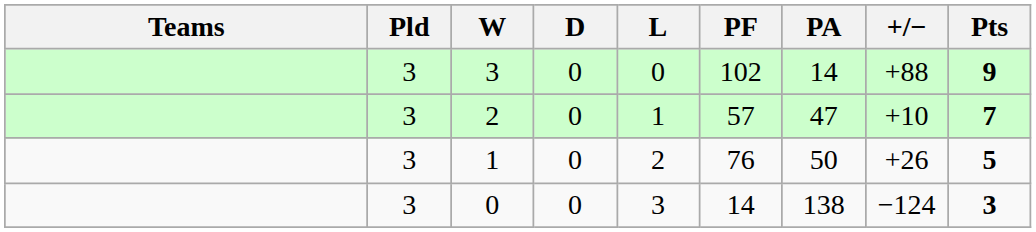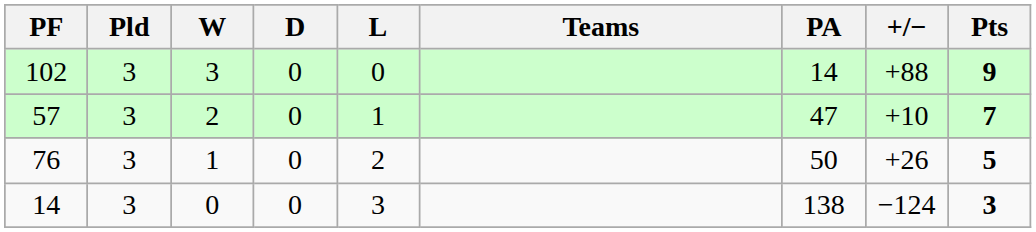columns swapped: Teams <-> PF
